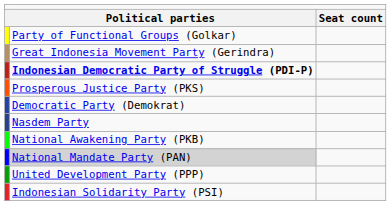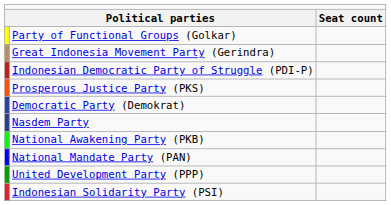Indonesian Democratic Party of Struggle (PDI-P) | column 2: bold -> normal
National Mandate Party (PAN) | column 2: lightgrey background -> no background
